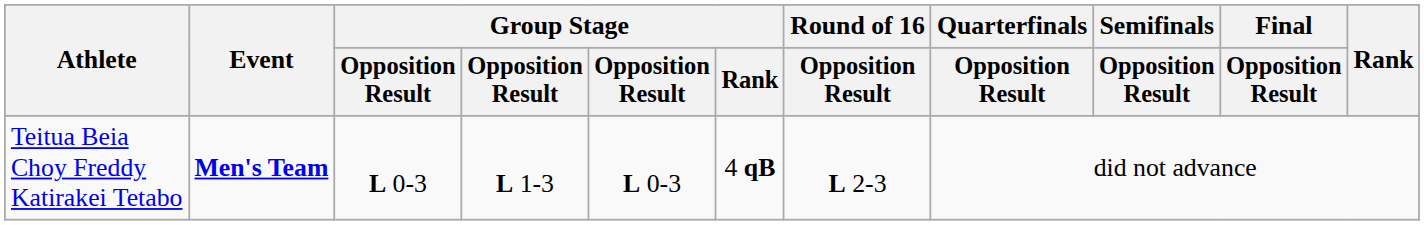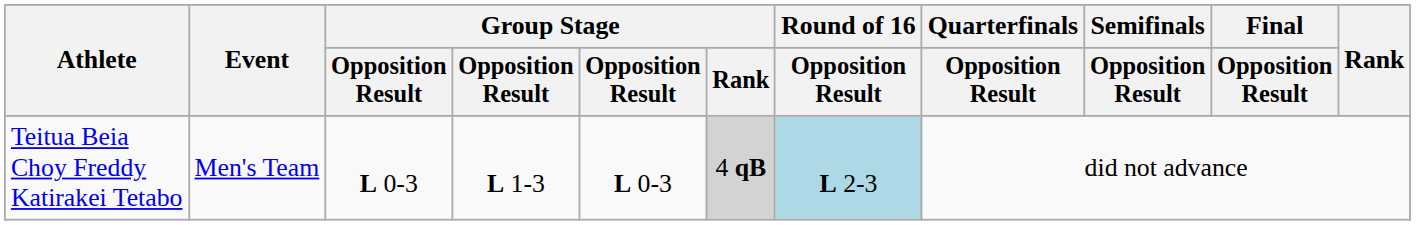Teitua Beia Choy Freddy Katirakei Tetabo | Event: bold -> normal
Teitua Beia Choy Freddy Katirakei Tetabo | Group Stage / Rank: no background -> lightgrey background
Teitua Beia Choy Freddy Katirakei Tetabo | Round of 16 / Opposition Result: no background -> lightblue background
